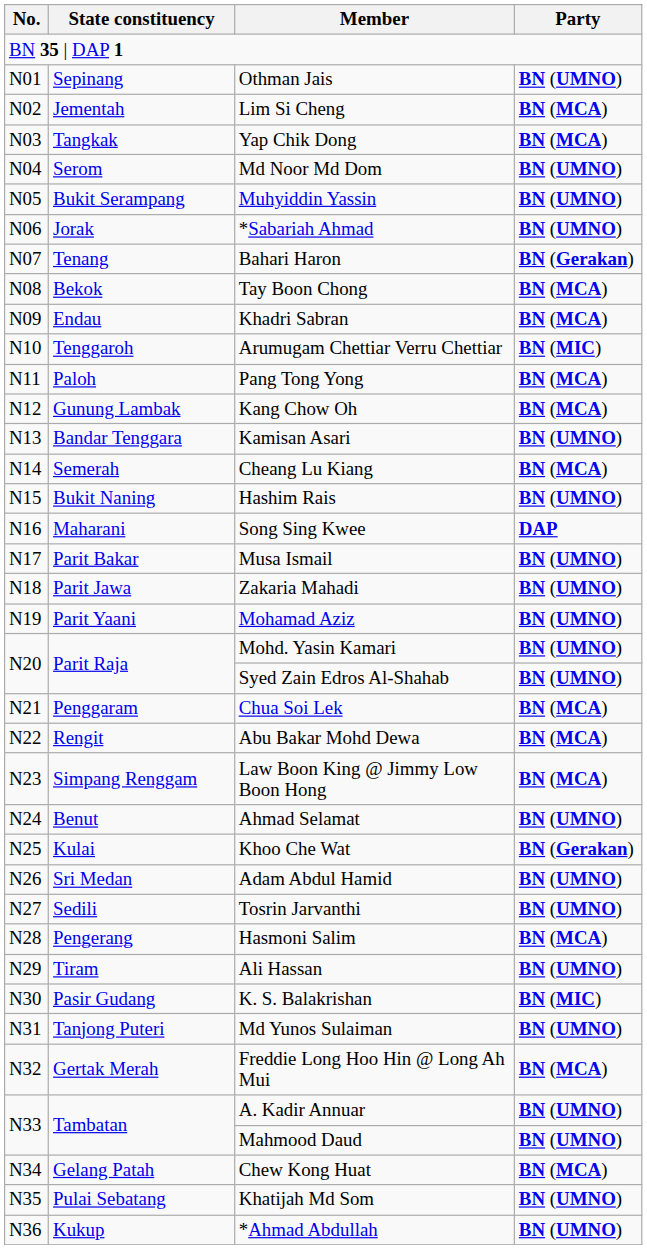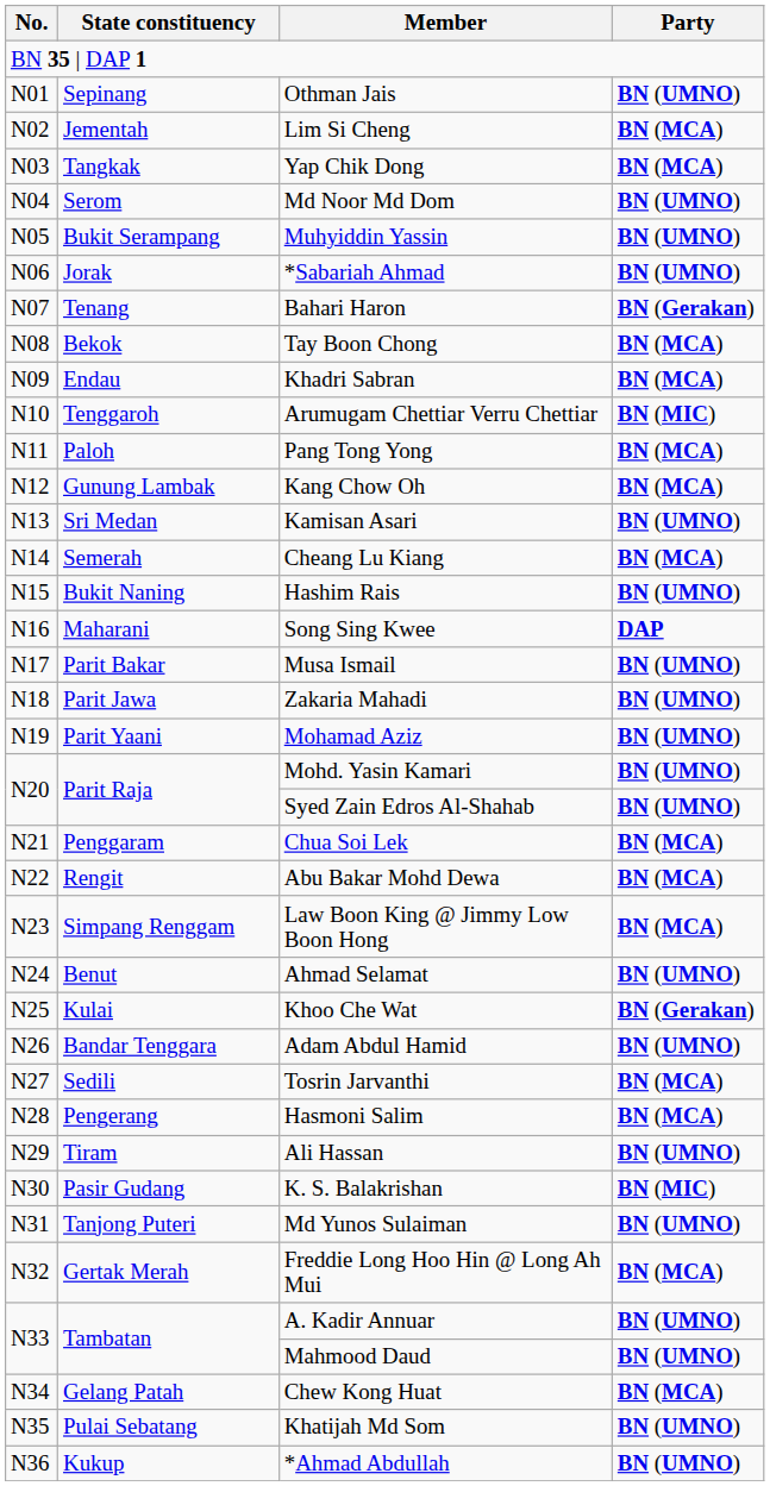Kamisan Asari | State constituency: Bandar Tenggara -> Sri Medan
Adam Abdul Hamid | State constituency: Sri Medan -> Bandar Tenggara
Tosrin Jarvanthi | Party: BN (UMNO) -> BN (MCA)
